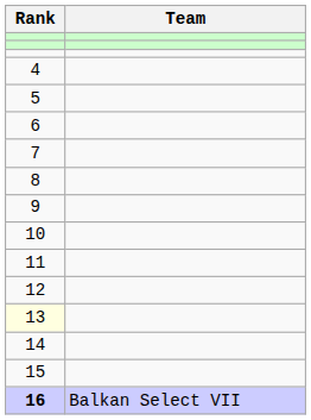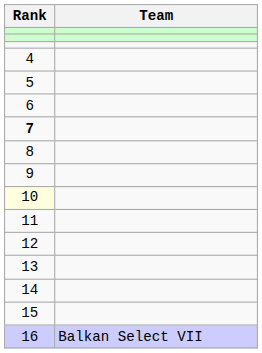row 8 | Rank: normal -> bold
row 11 | Rank: no background -> lightyellow background
row 14 | Rank: lightyellow background -> no background
row 17 | Rank: bold -> normal
